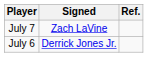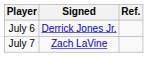rows swapped: July 6 <-> July 7
